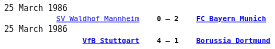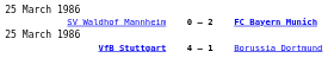VfB Stuttgart | column 3: bold -> normal
